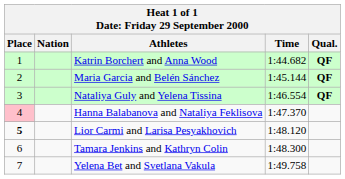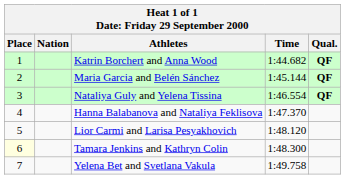Hanna Balabanova and Nataliya Feklisova | Place: pink background -> no background
Lior Carmi and Larisa Pesyakhovich | Place: bold -> normal
Tamara Jenkins and Kathryn Colin | Place: no background -> lightyellow background
